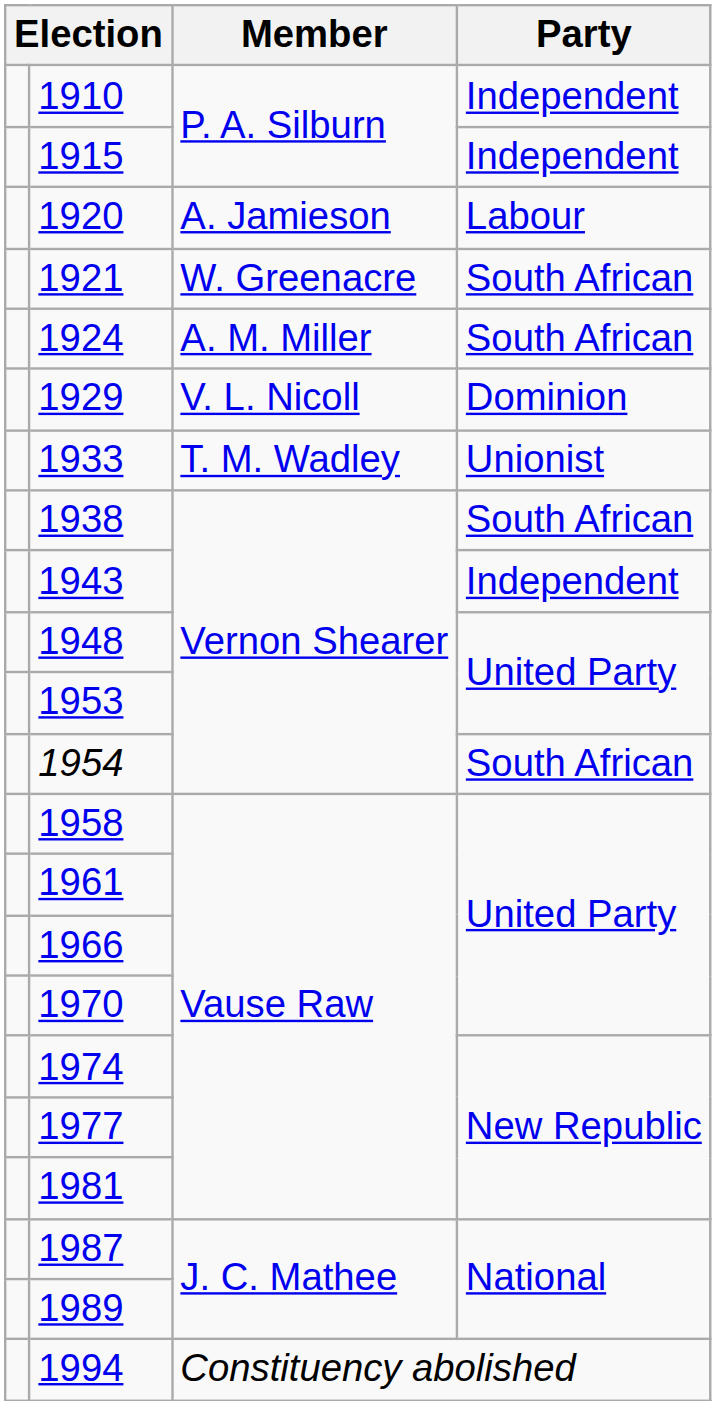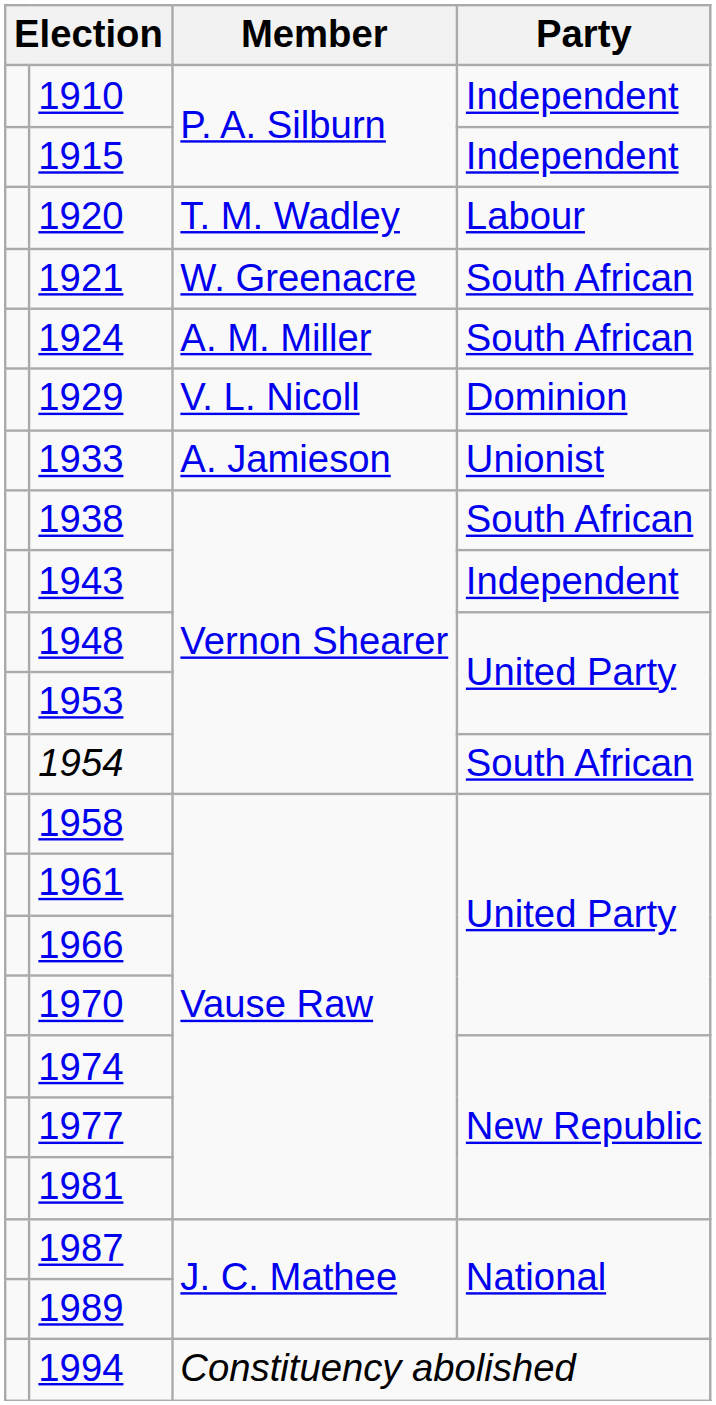1920 | Member: A. Jamieson -> T. M. Wadley
1933 | Member: T. M. Wadley -> A. Jamieson
